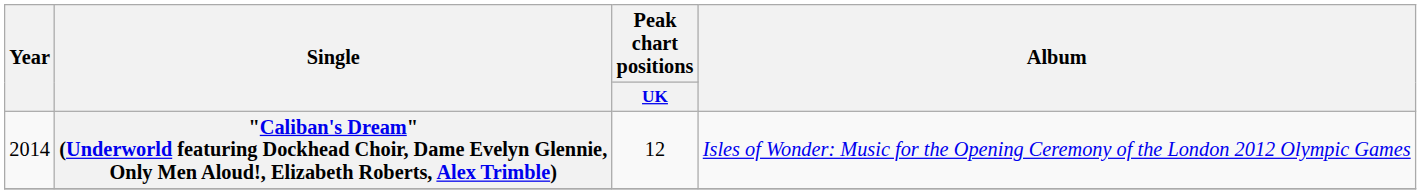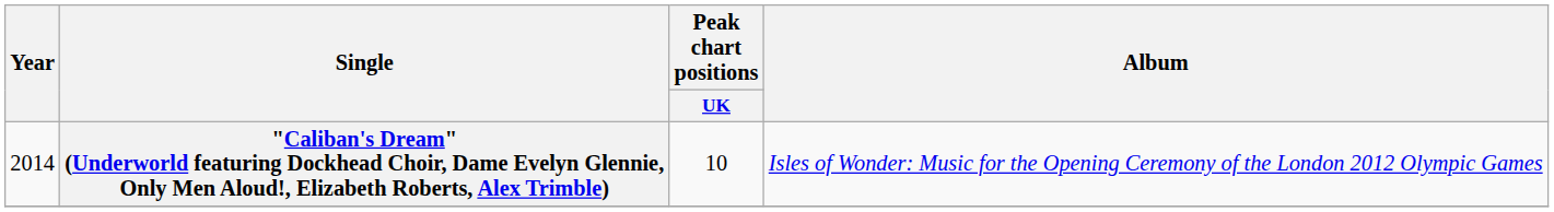row 3 | Peak chart positions / UK: 12 -> 10
